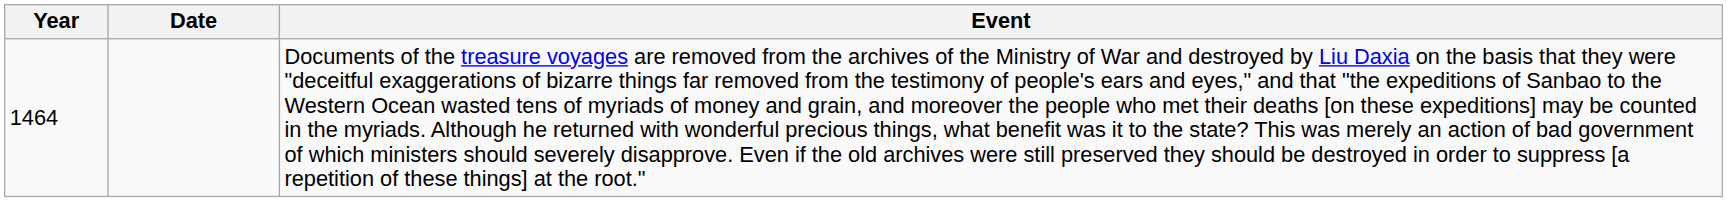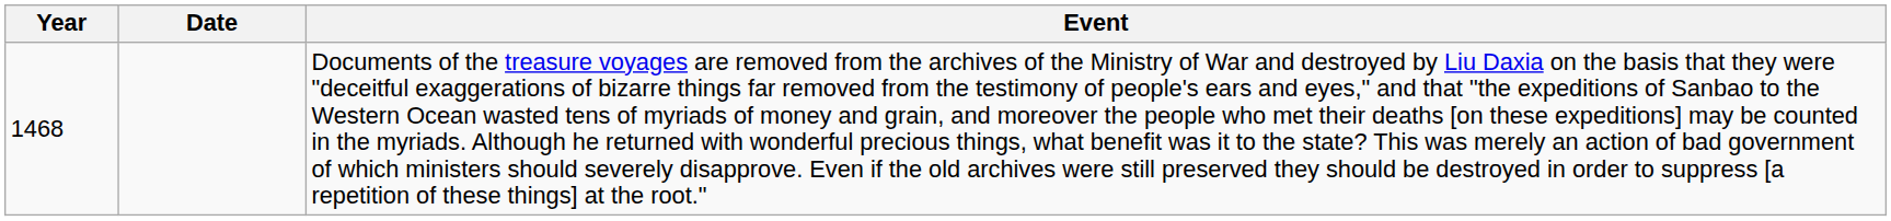row 2 | Year: 1464 -> 1468
